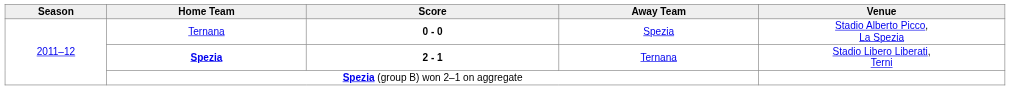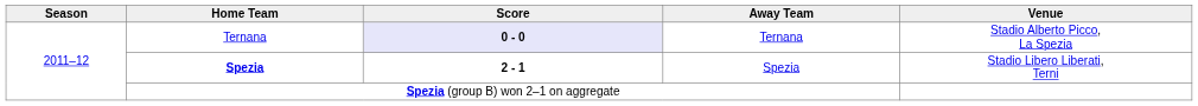row 2 | Score: no background -> lavender background
row 2 | Away Team: Spezia -> Ternana
row 3 | Away Team: Ternana -> Spezia
